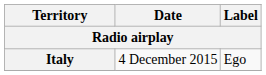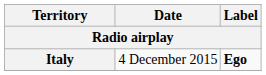Italy | Label: normal -> bold
